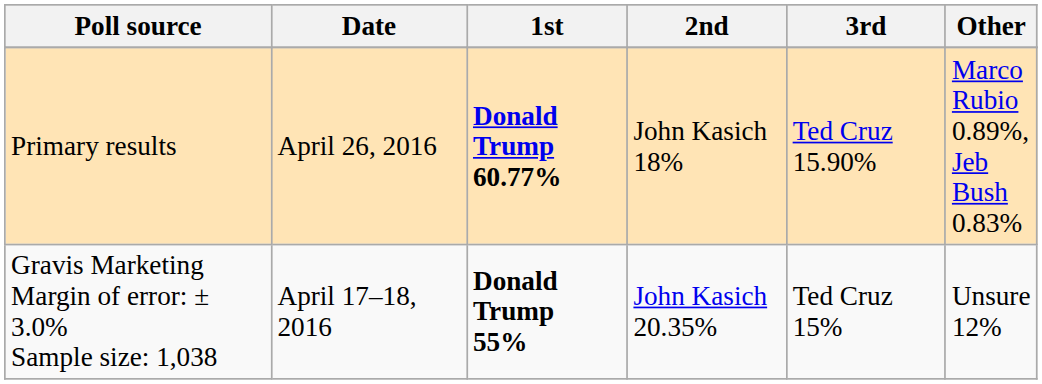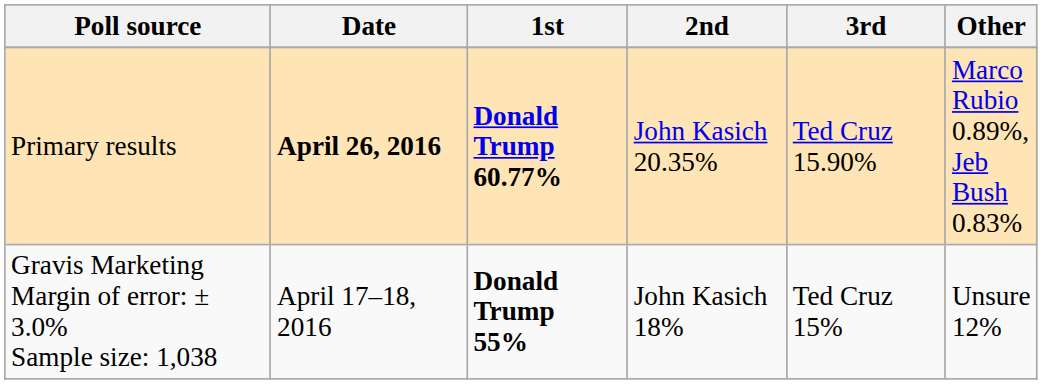Primary results | Date: normal -> bold
Primary results | 2nd: John Kasich 18% -> John Kasich 20.35%
Gravis Marketing Margin of error: ± 3.0% Sample size: 1,038 | 2nd: John Kasich 20.35% -> John Kasich 18%
